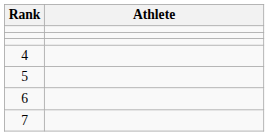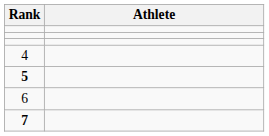row 6 | Rank: normal -> bold
row 8 | Rank: normal -> bold
